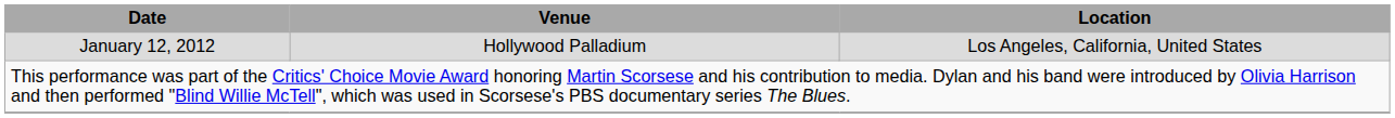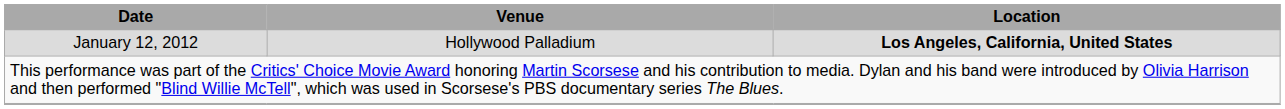January 12, 2012 | Location: normal -> bold
